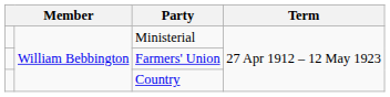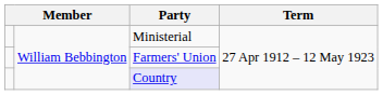Country | Party: no background -> lavender background
